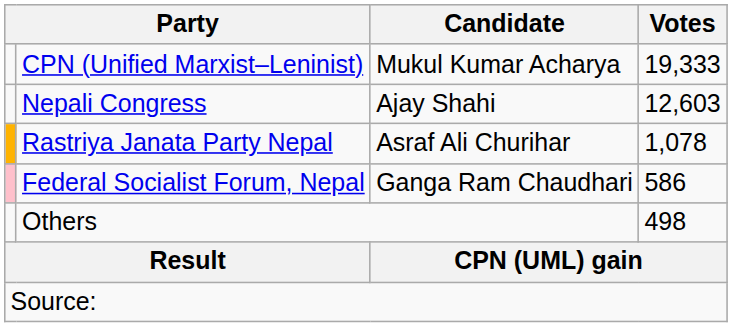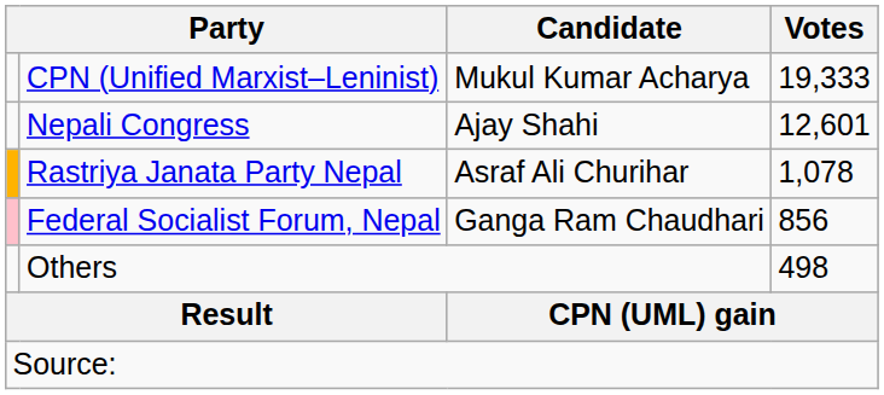Nepali Congress | Votes: 12,603 -> 12,601
Federal Socialist Forum, Nepal | Votes: 586 -> 856
